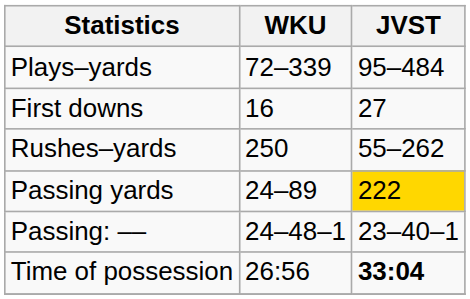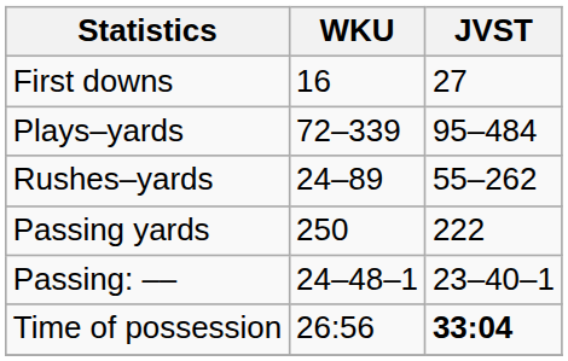rows swapped: First downs <-> Plays–yards
Rushes–yards | WKU: 250 -> 24–89
Passing yards | WKU: 24–89 -> 250
Passing yards | JVST: gold background -> no background
